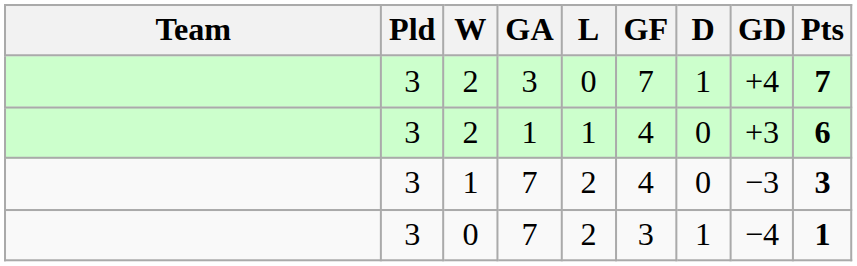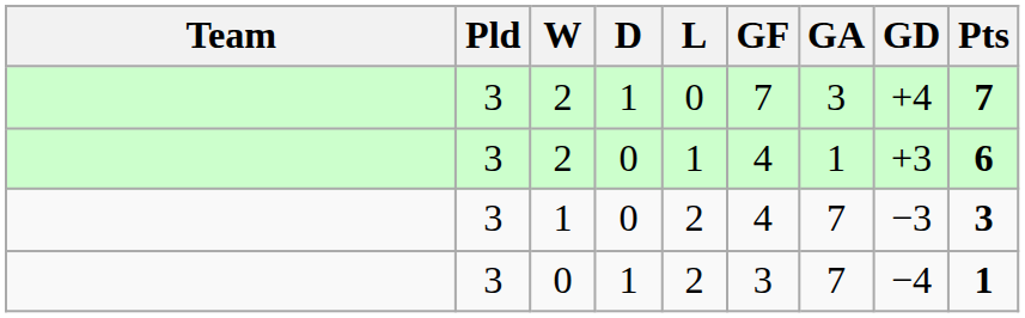columns swapped: D <-> GA
